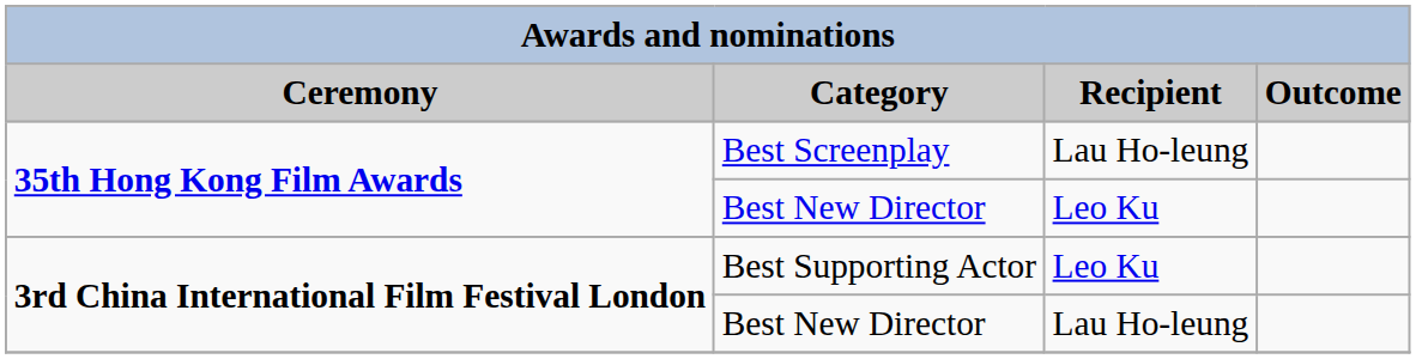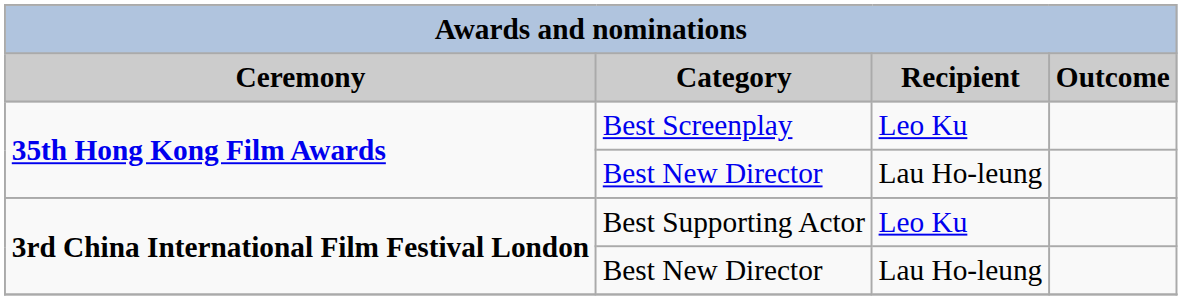Best Screenplay | Recipient: Lau Ho-leung -> Leo Ku
35th Hong Kong Film Awards / Best New Director | Recipient: Leo Ku -> Lau Ho-leung
